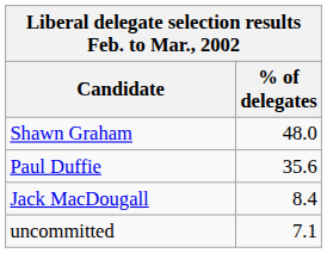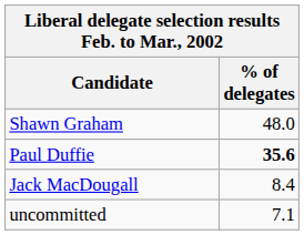Paul Duffie | % of delegates: normal -> bold
